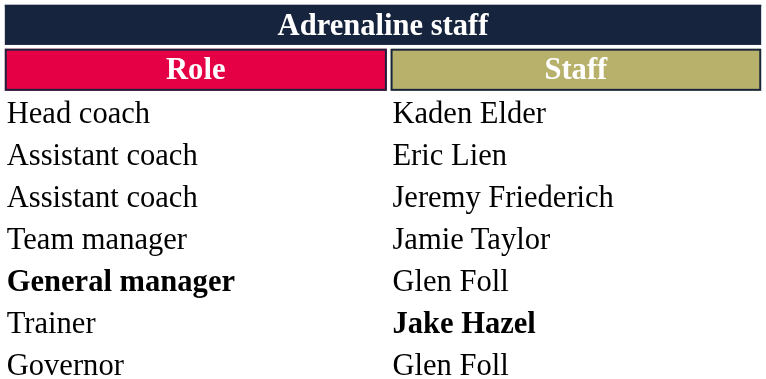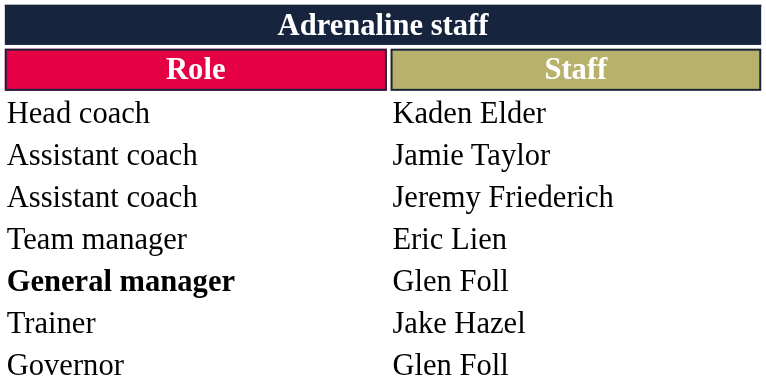row 4 | Staff: Eric Lien -> Jamie Taylor
row 6 | Staff: Jamie Taylor -> Eric Lien
row 8 | Staff: bold -> normal
